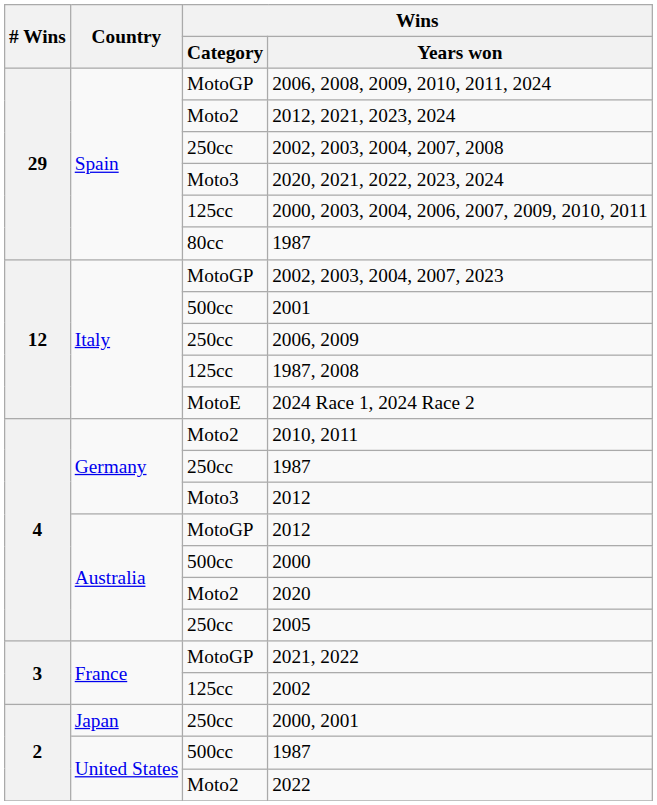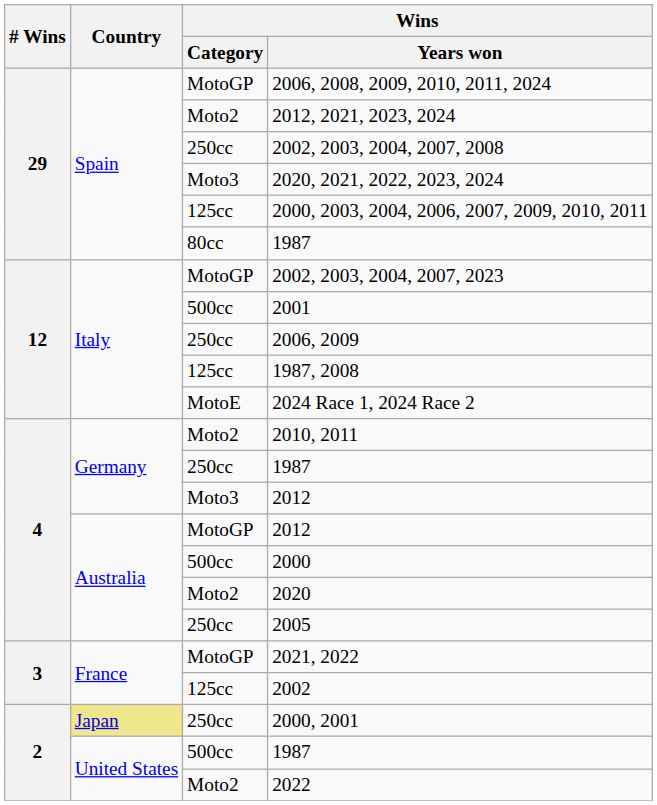2000, 2001 | Country: no background -> khaki background
